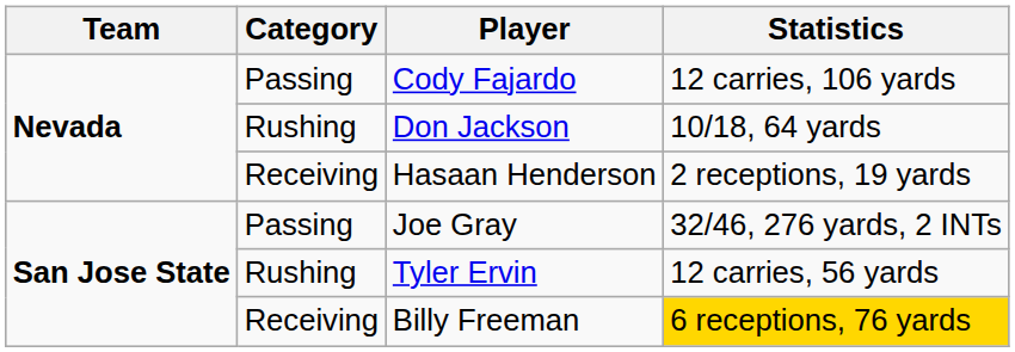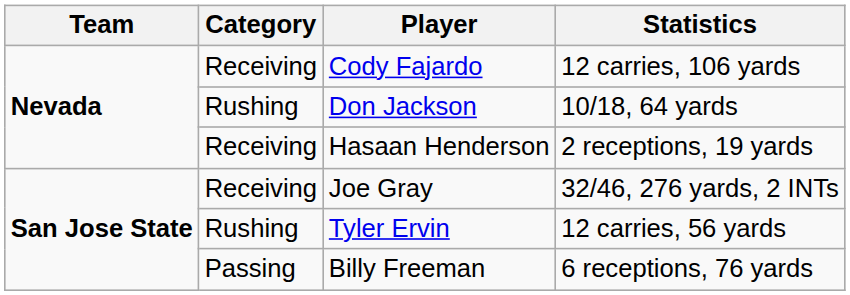Cody Fajardo | Category: Passing -> Receiving
Joe Gray | Category: Passing -> Receiving
Billy Freeman | Category: Receiving -> Passing
Billy Freeman | Statistics: gold background -> no background
